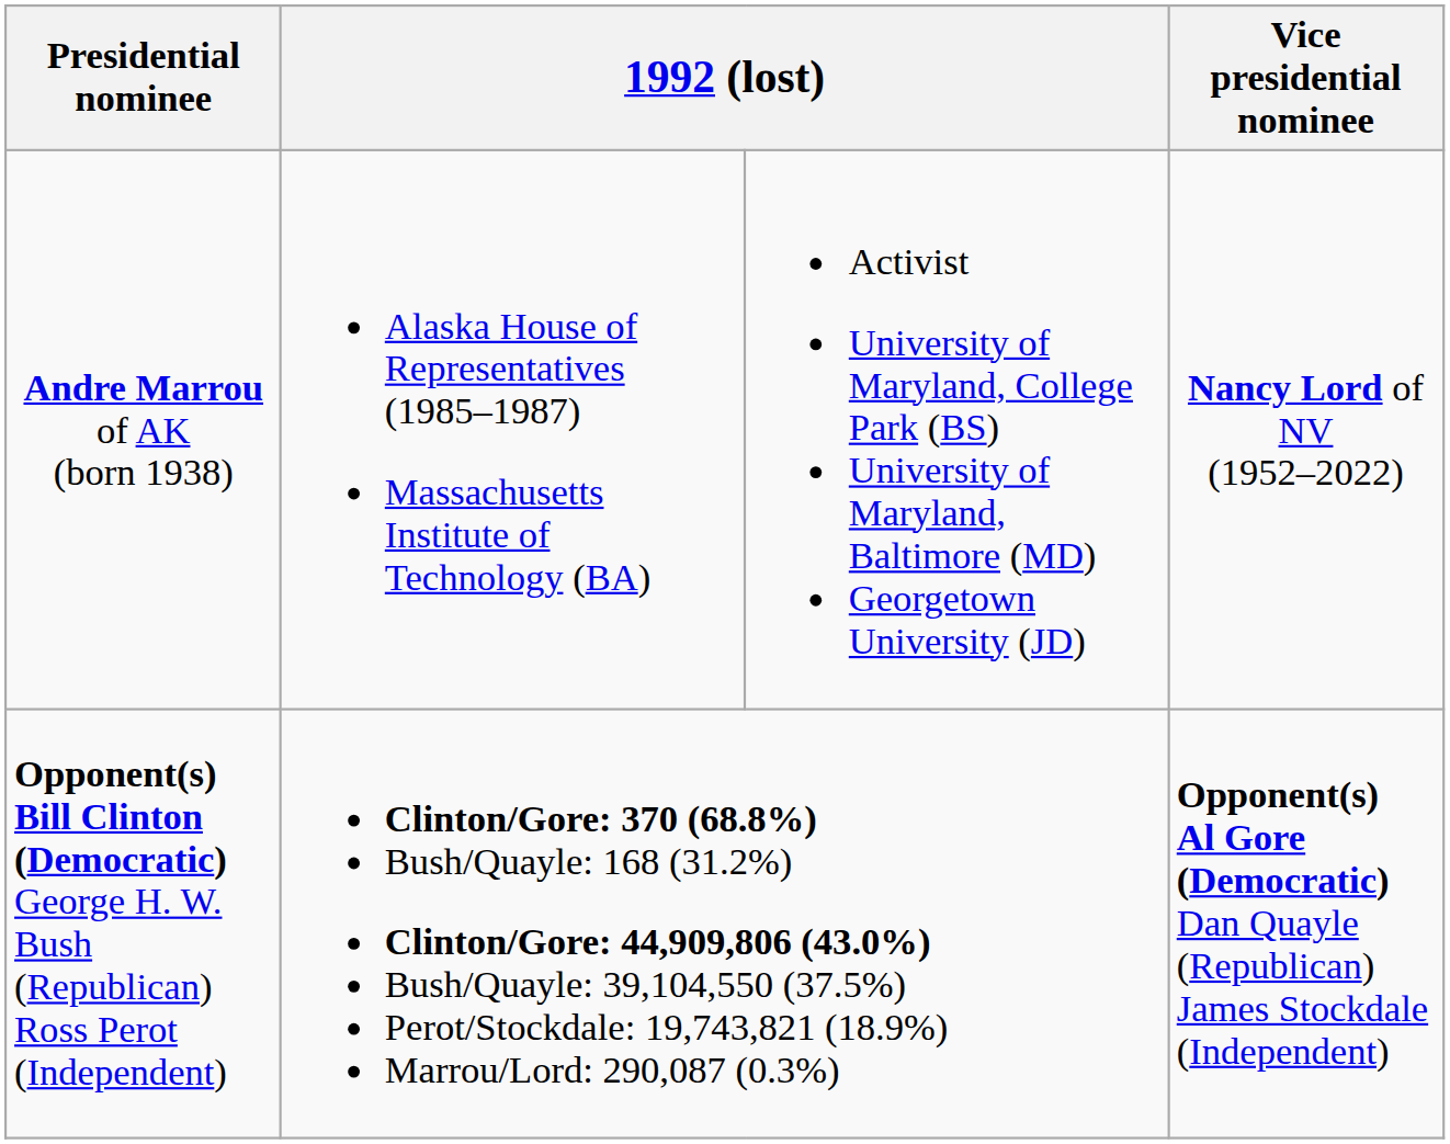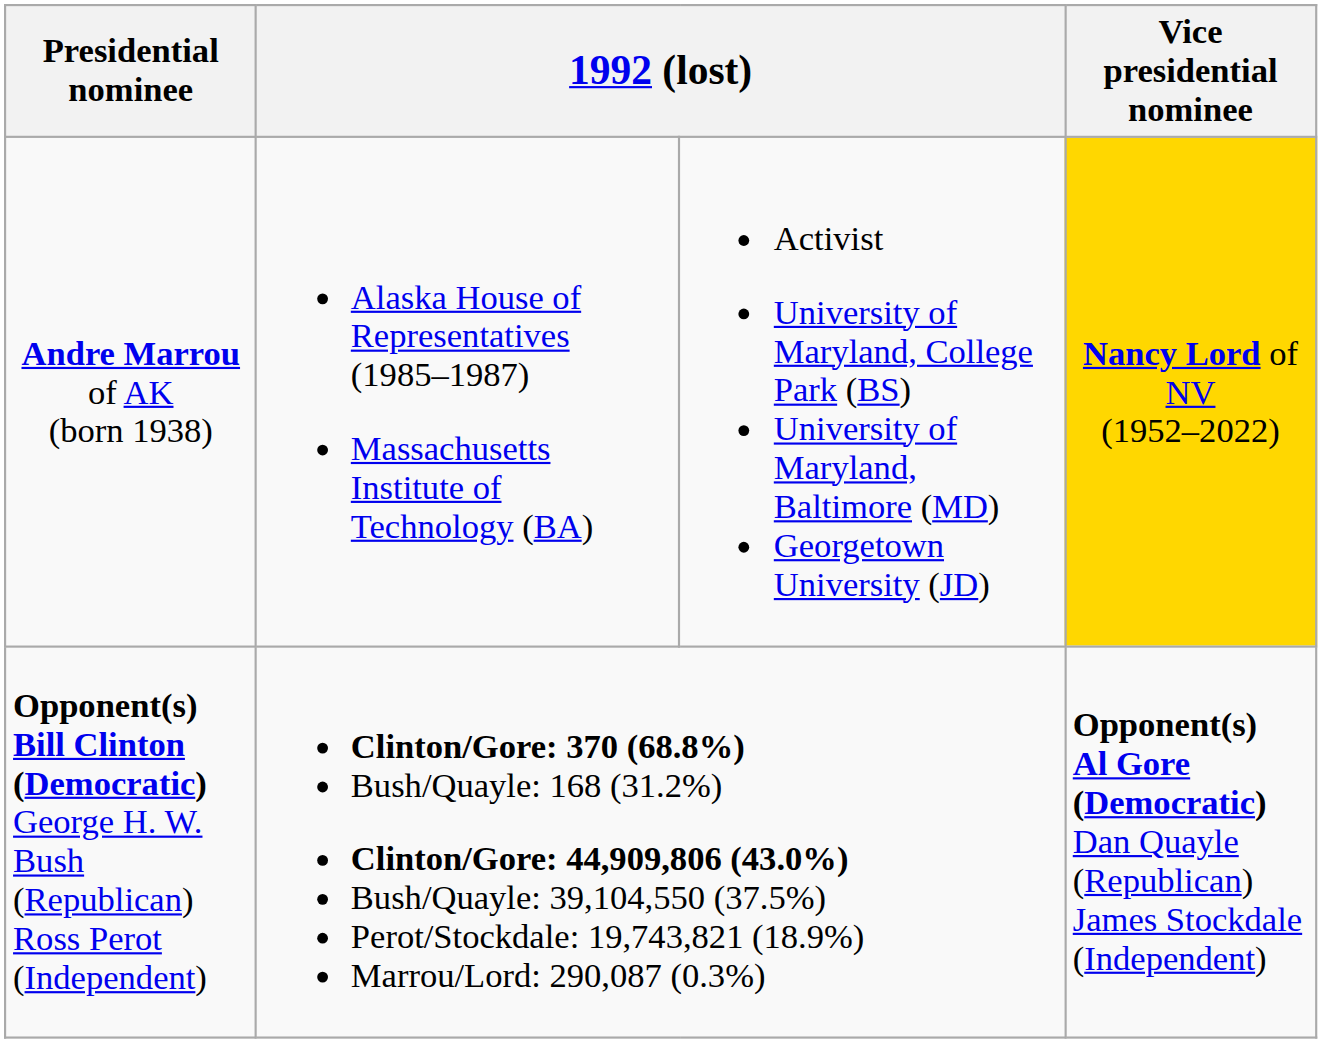Andre Marrou of AK (born 1938) | Vice presidential nominee: no background -> gold background
